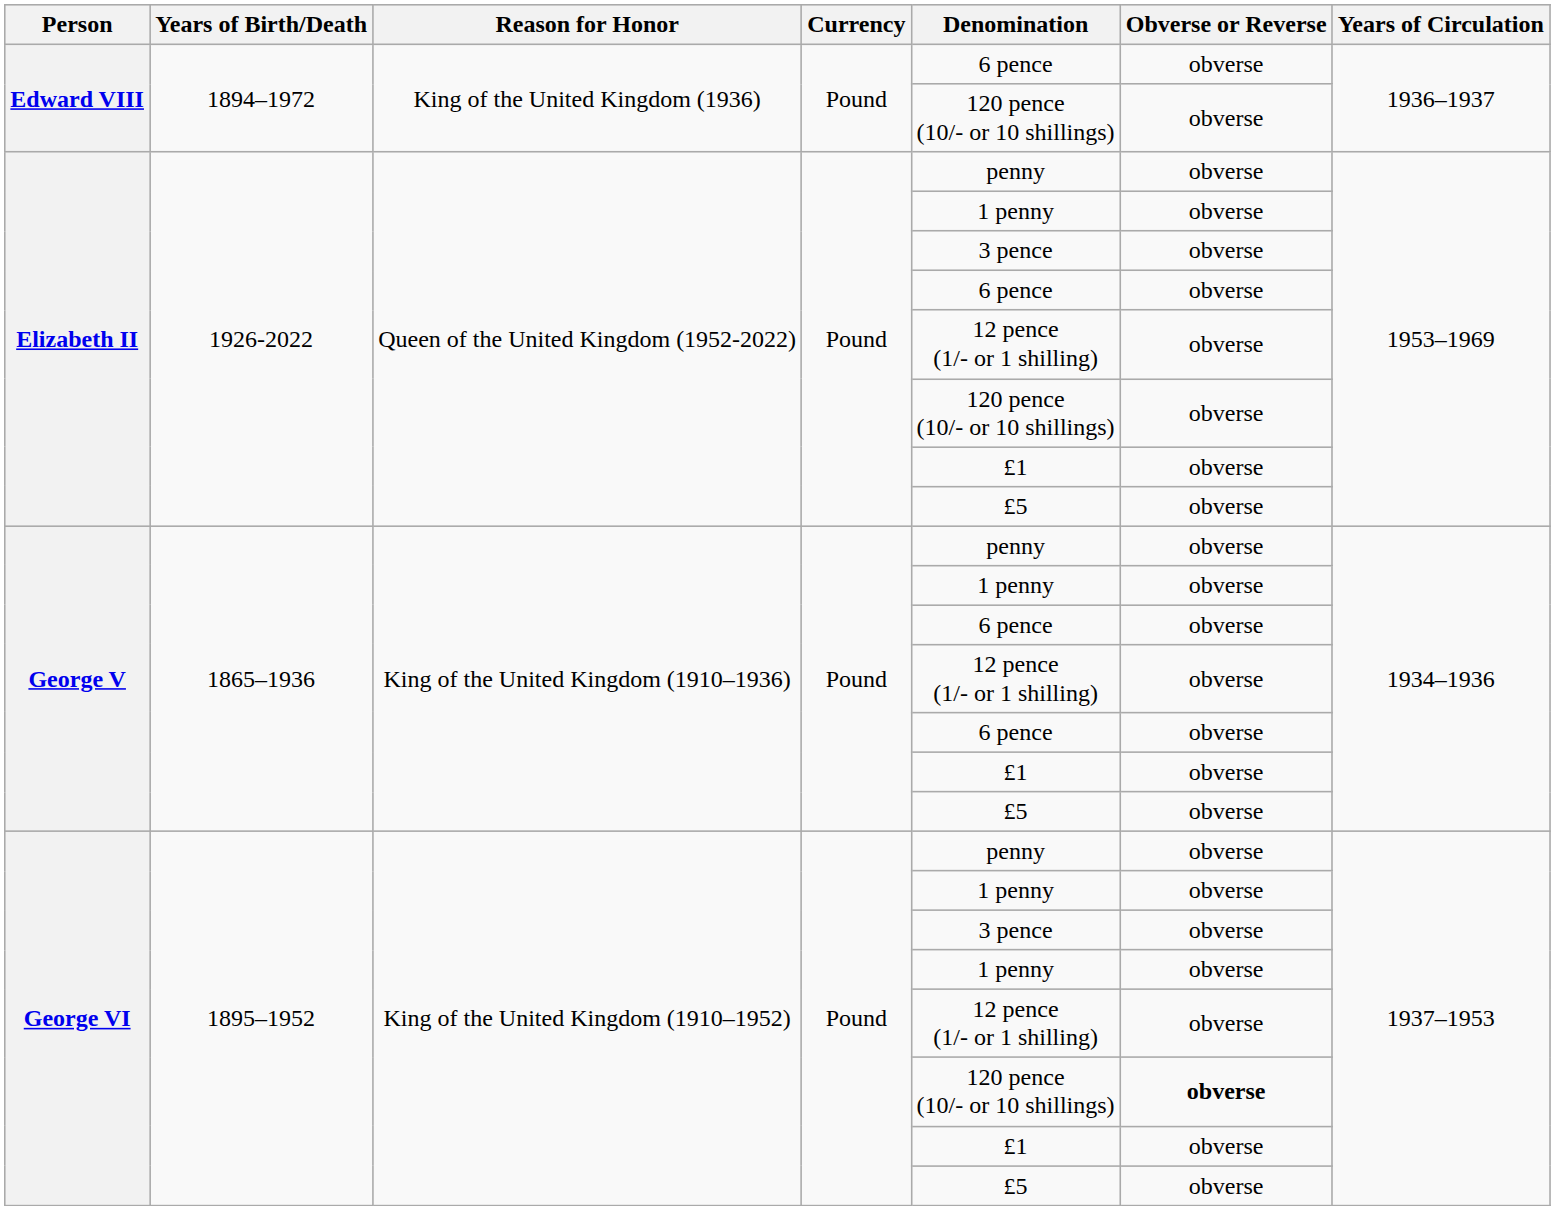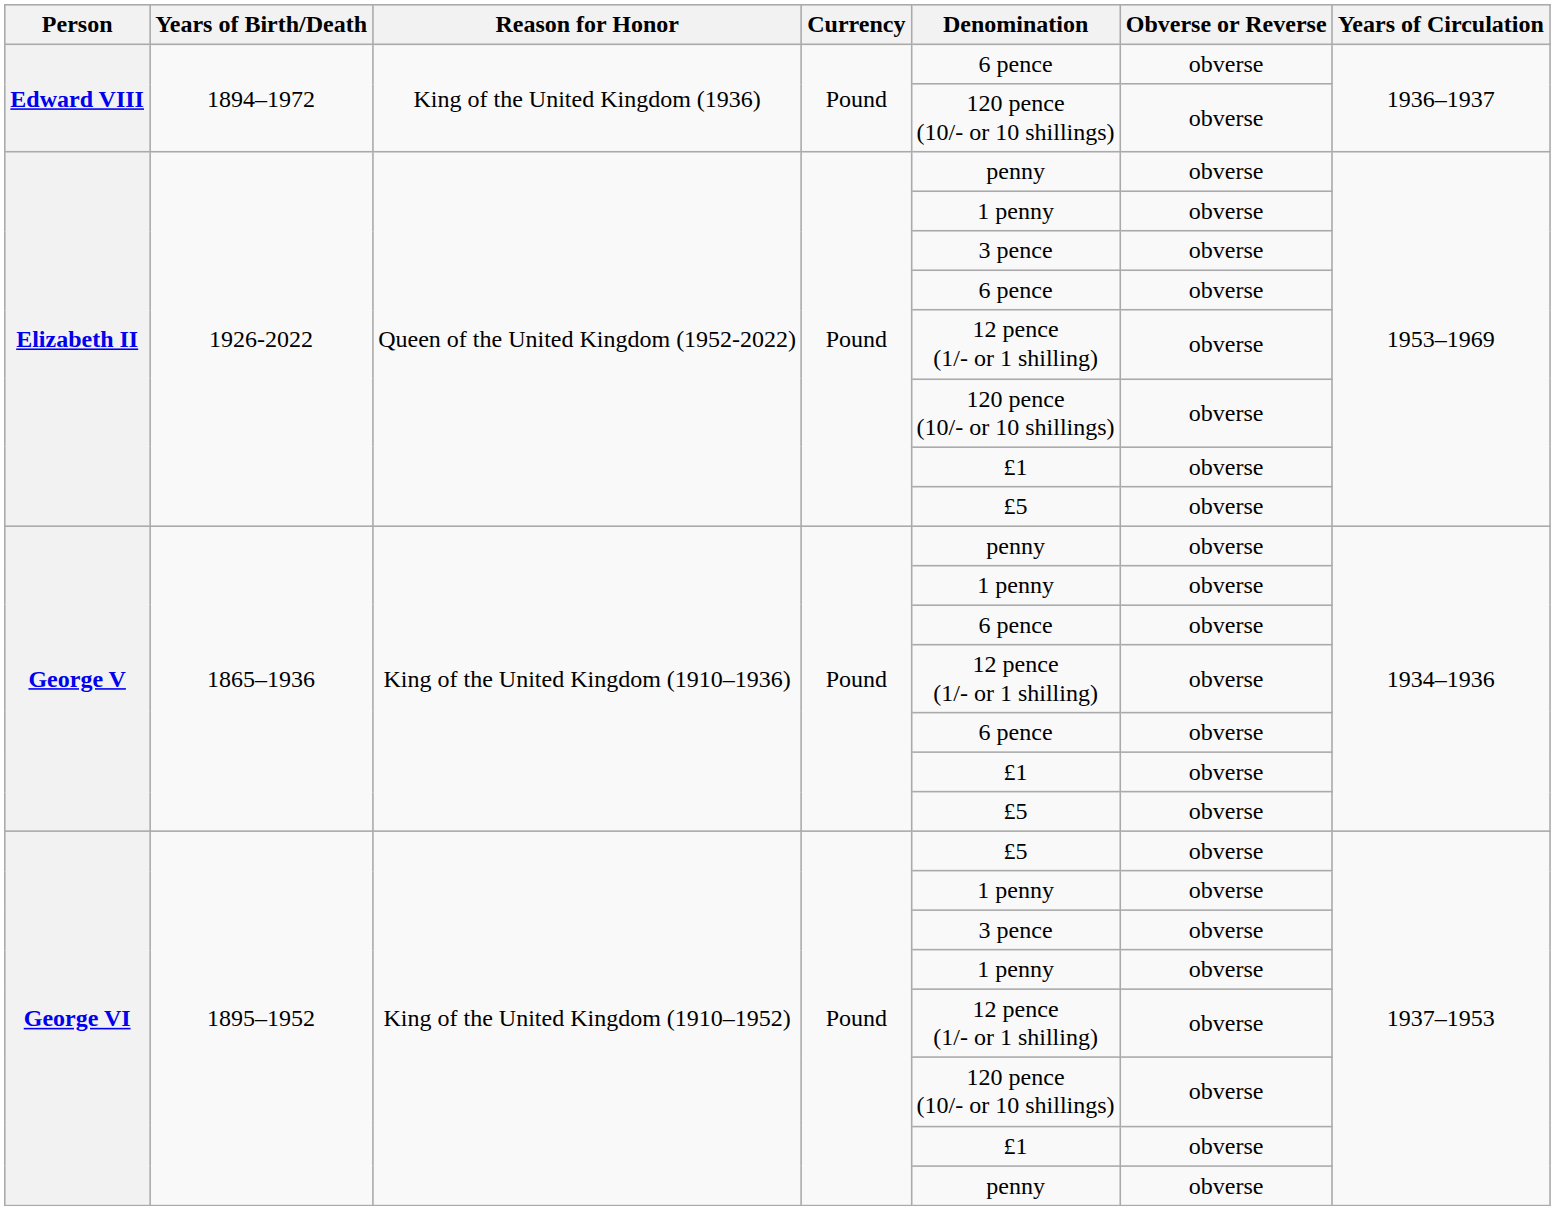row 19 | Denomination: penny -> £5
row 24 | Obverse or Reverse: bold -> normal
row 26 | Denomination: £5 -> penny
